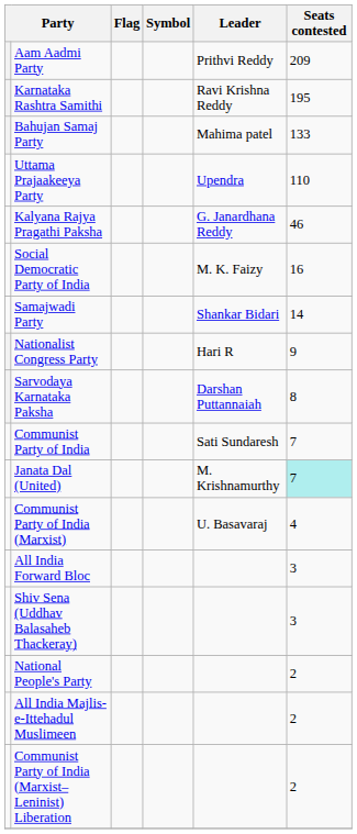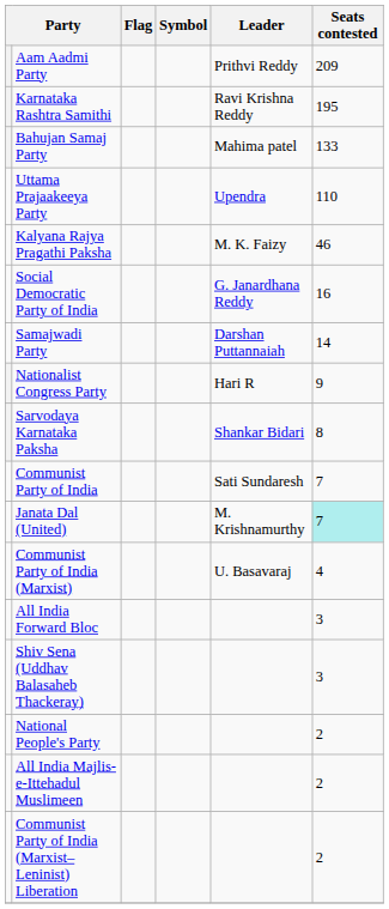Kalyana Rajya Pragathi Paksha | Leader: G. Janardhana Reddy -> M. K. Faizy
Social Democratic Party of India | Leader: M. K. Faizy -> G. Janardhana Reddy
Samajwadi Party | Leader: Shankar Bidari -> Darshan Puttannaiah
Sarvodaya Karnataka Paksha | Leader: Darshan Puttannaiah -> Shankar Bidari
